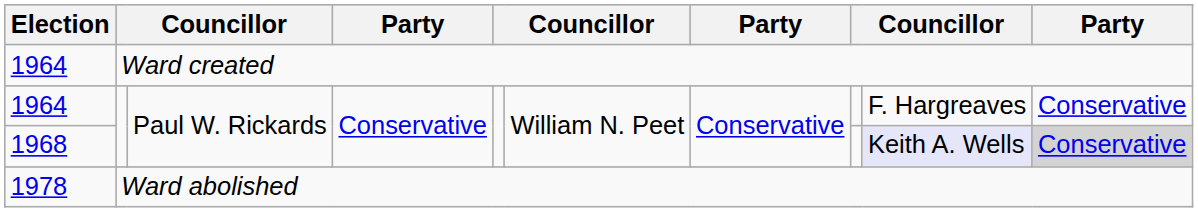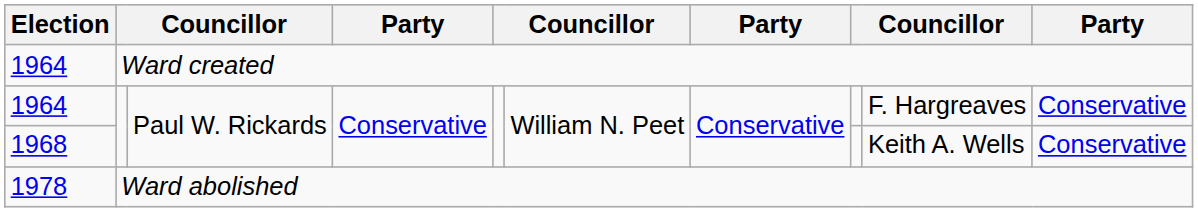1968 | column 9: lavender background -> no background
1968 | column 10: lightgrey background -> no background
